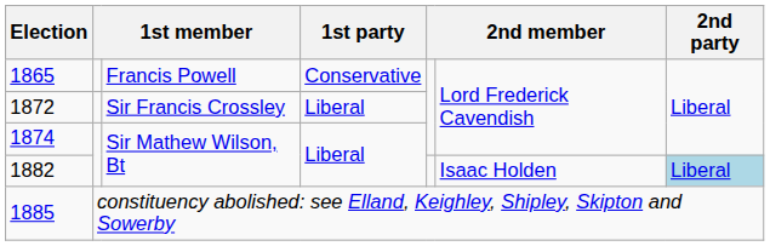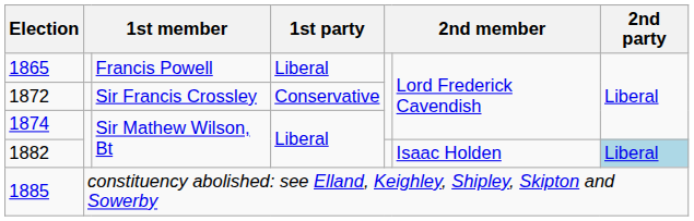1865 | 1st party: Conservative -> Liberal
1872 | 1st party: Liberal -> Conservative
